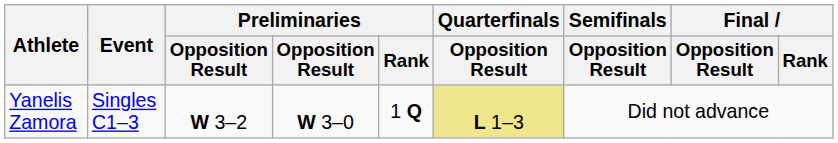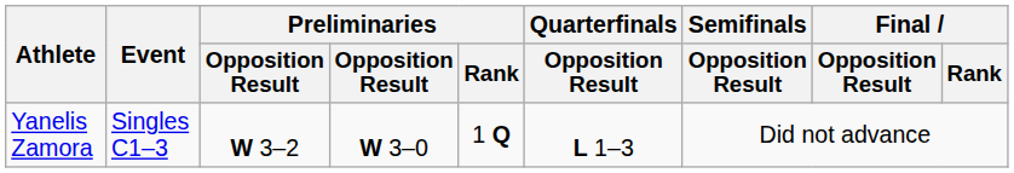Yanelis Zamora | Quarterfinals / Opposition Result: khaki background -> no background
